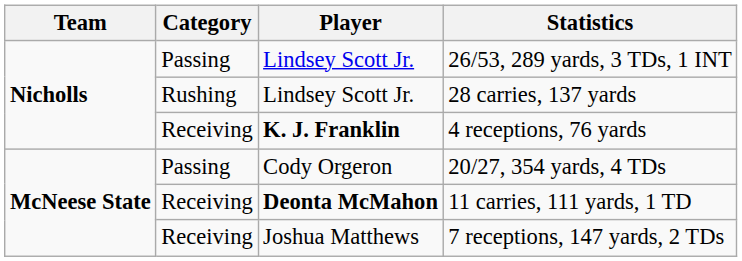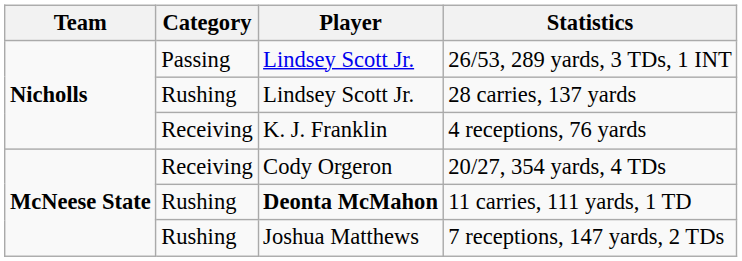4 receptions, 76 yards | Player: bold -> normal
20/27, 354 yards, 4 TDs | Category: Passing -> Receiving
11 carries, 111 yards, 1 TD | Category: Receiving -> Rushing
7 receptions, 147 yards, 2 TDs | Category: Receiving -> Rushing
